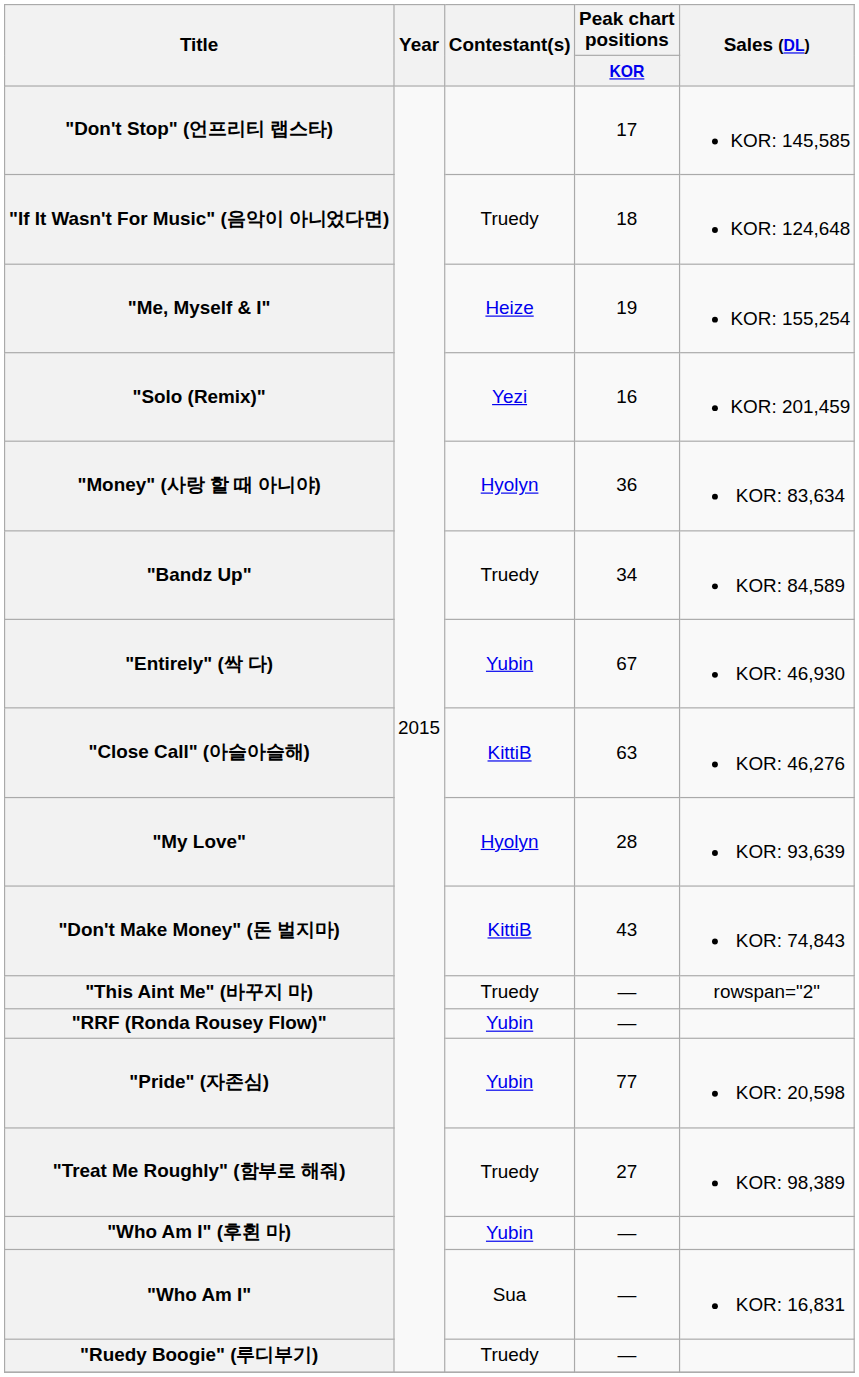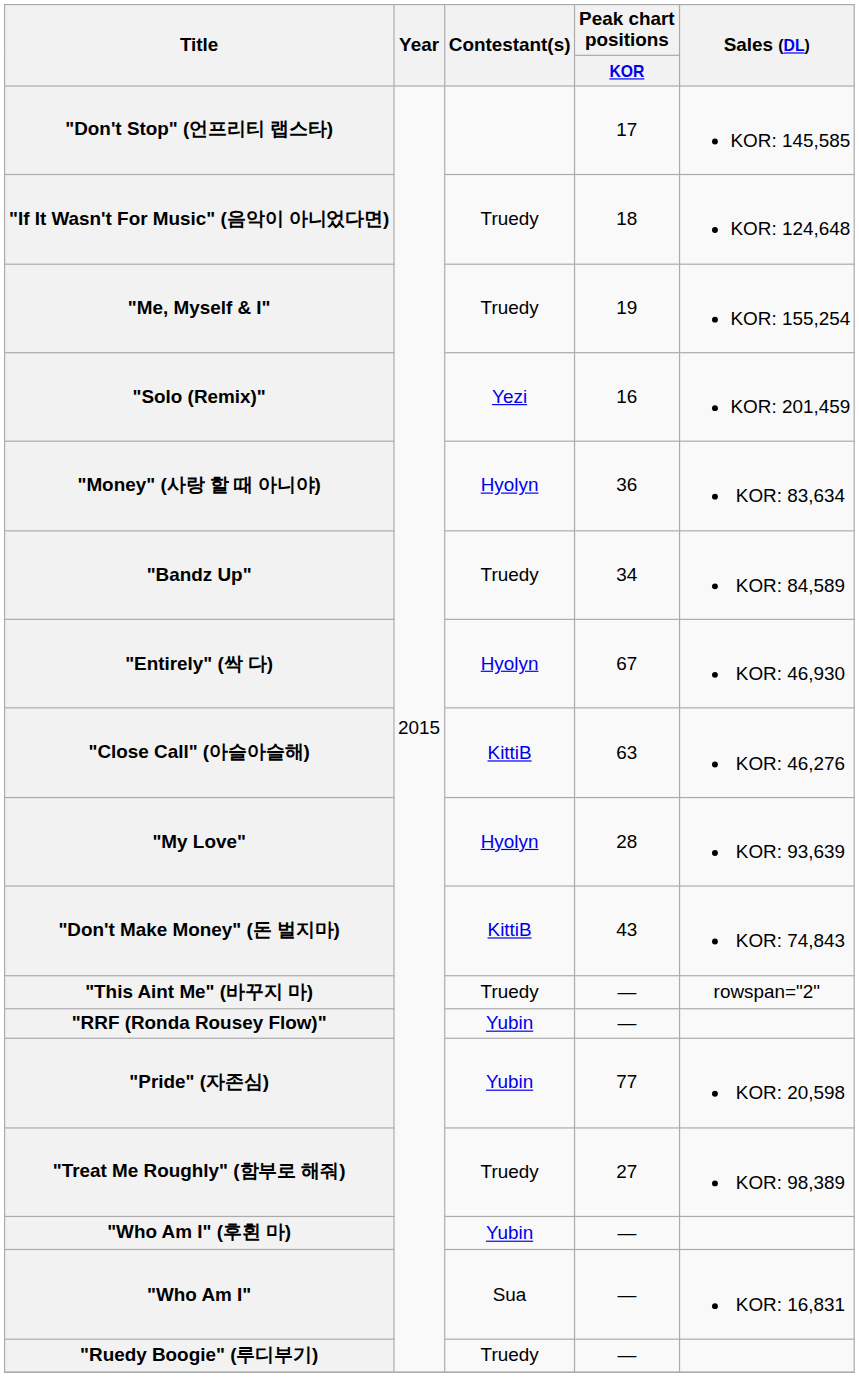"Me, Myself & I" | Contestant(s): Heize -> Truedy
"Entirely" (싹 다) | Contestant(s): Yubin -> Hyolyn
